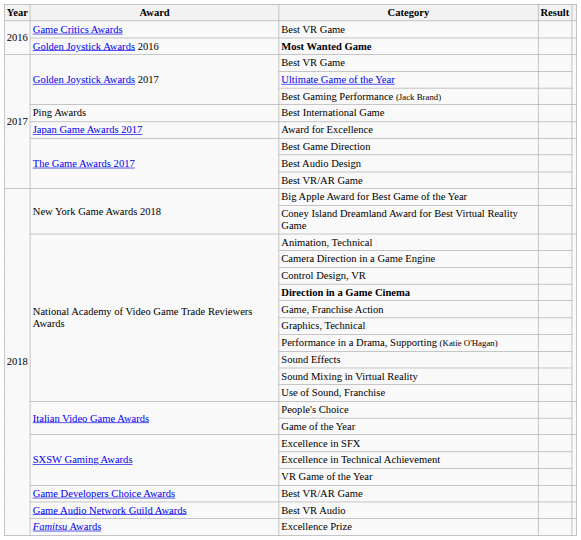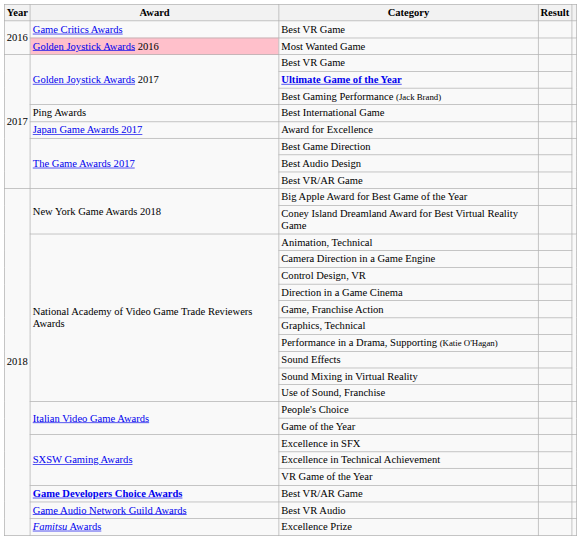Most Wanted Game | Award: no background -> pink background
Most Wanted Game | Category: bold -> normal
Ultimate Game of the Year | Category: normal -> bold
Direction in a Game Cinema | Category: bold -> normal
Game Developers Choice Awards / Best VR/AR Game | Award: normal -> bold
